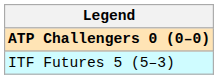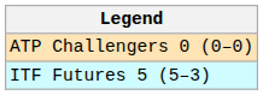row 2 | column 1: bold -> normal
